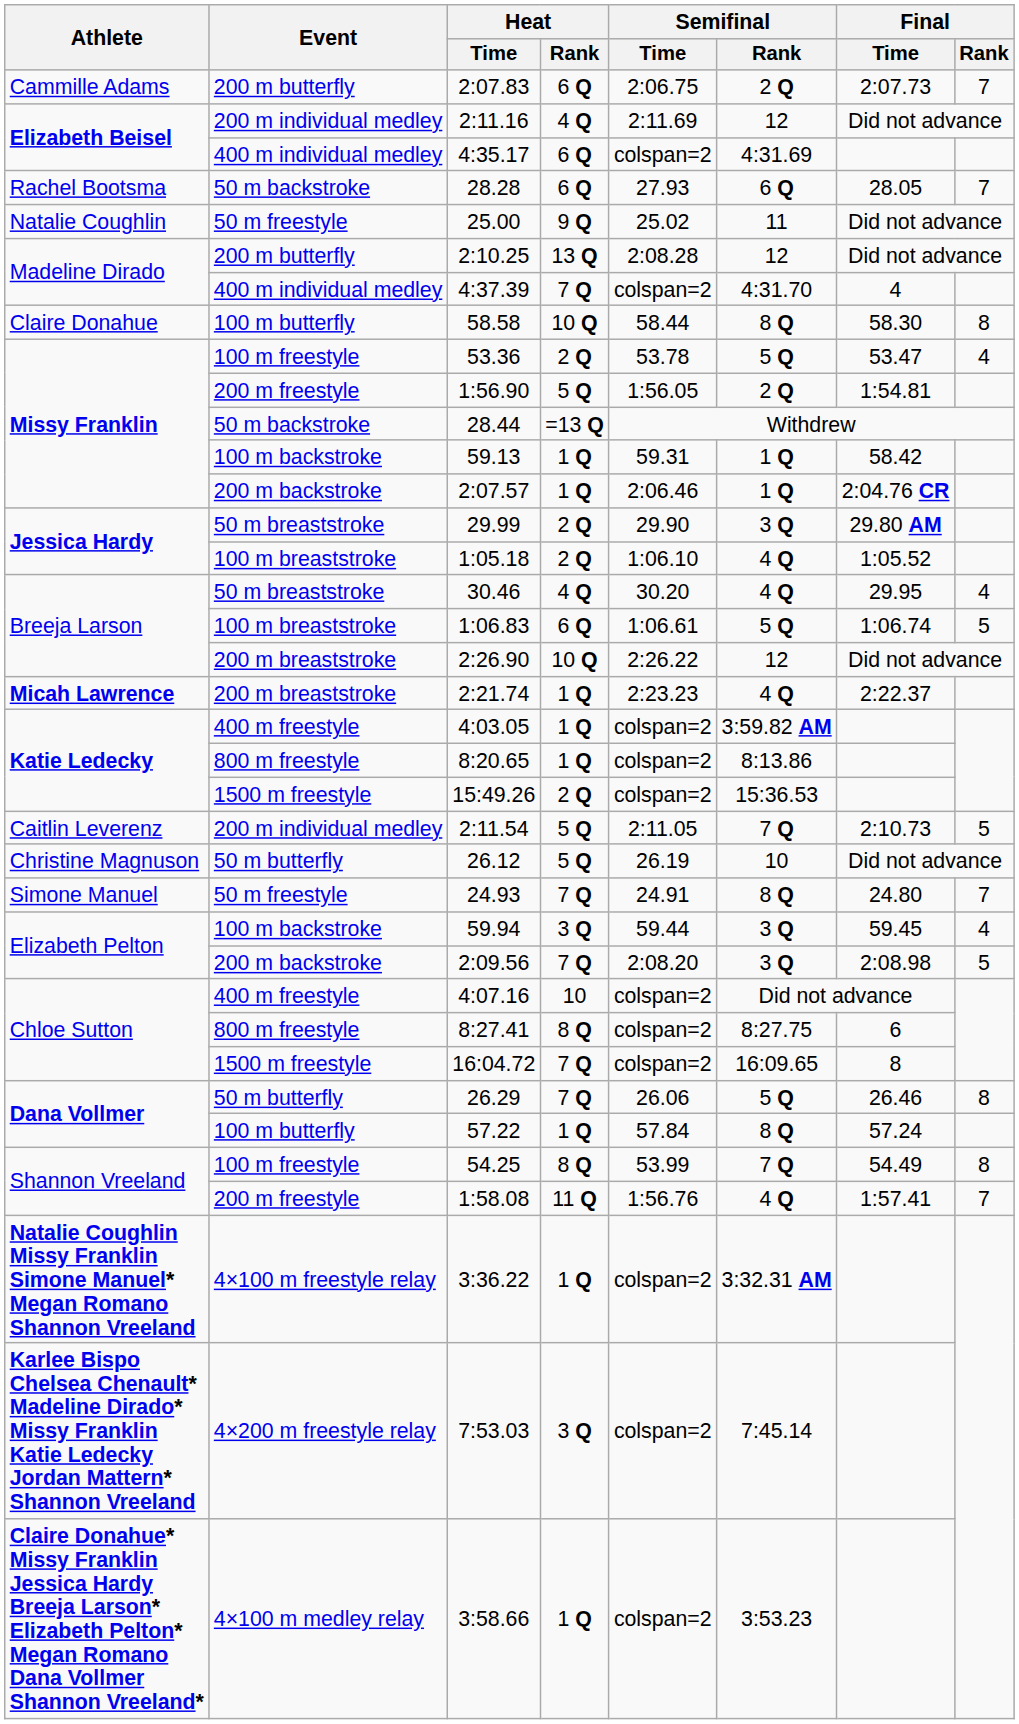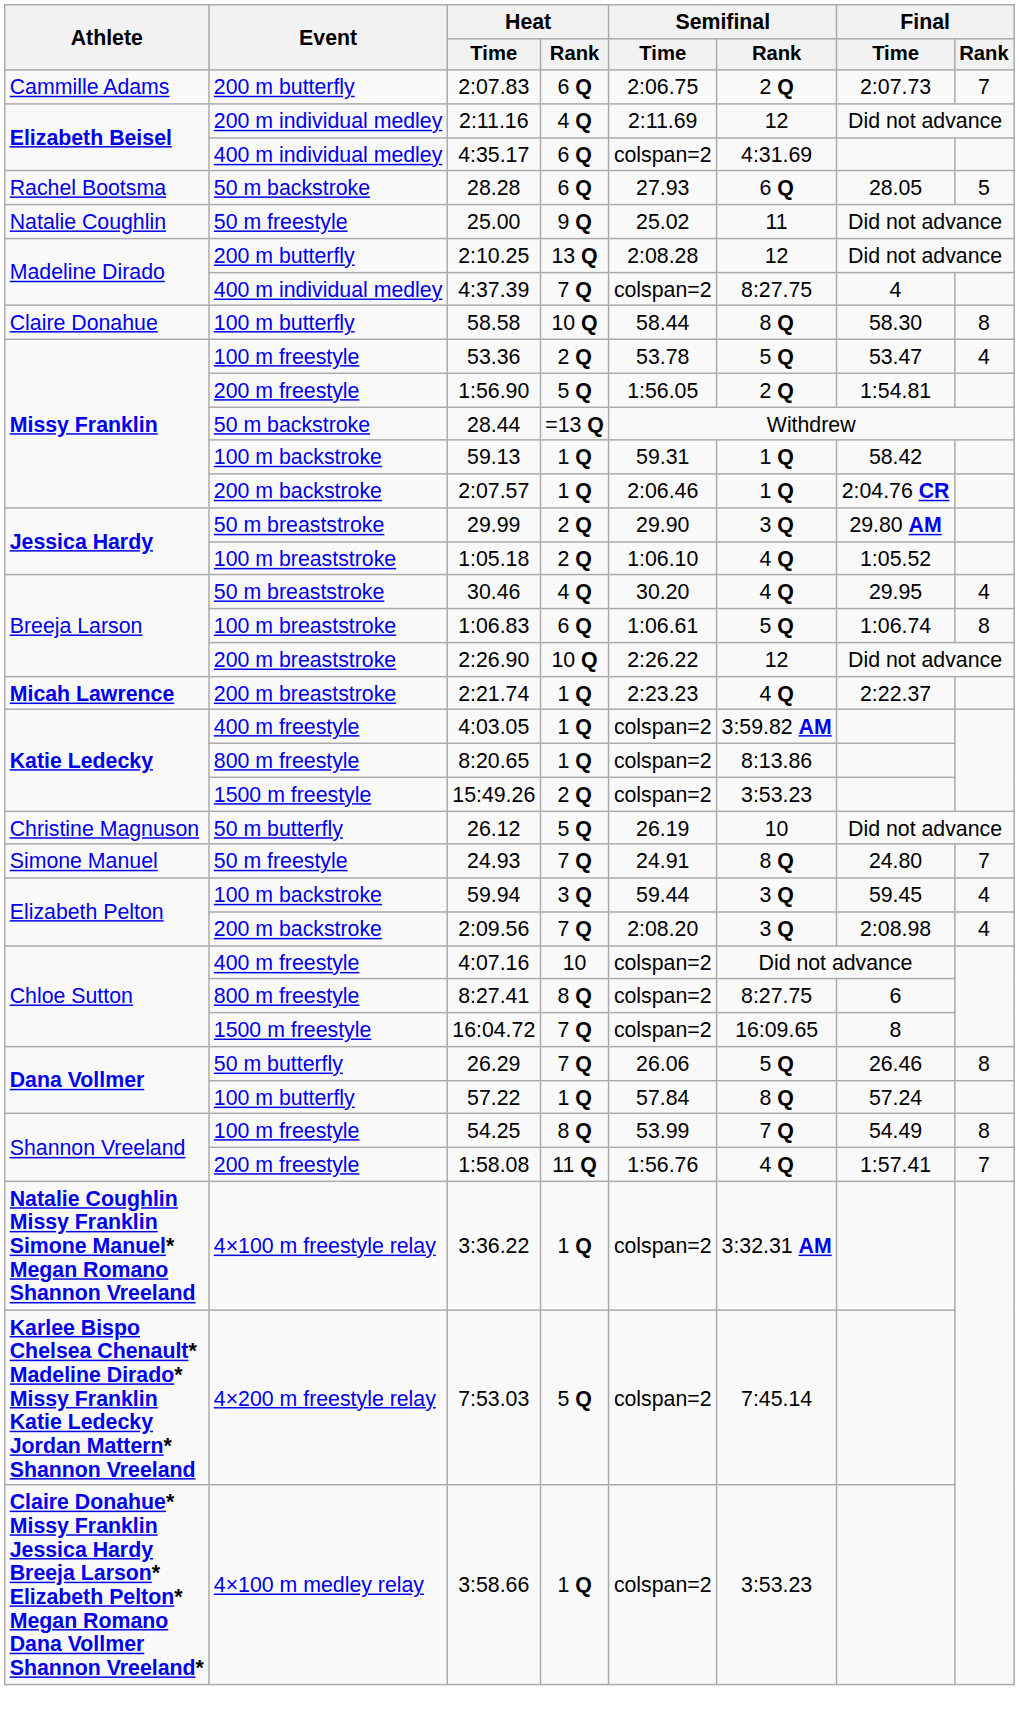28.28 | Final / Rank: 7 -> 5
4:37.39 | Semifinal / Rank: 4:31.70 -> 8:27.75
1:06.83 | Final / Rank: 5 -> 8
15:49.26 | Semifinal / Rank: 15:36.53 -> 3:53.23
- row: Caitlin Leverenz | 200 m individual medley | 2:11.54 | 5 Q | 2:11.05 | 7 Q | 2:10.73 | 5
2:09.56 | Final / Rank: 5 -> 4
7:53.03 | Heat / Rank: 3 Q -> 5 Q
